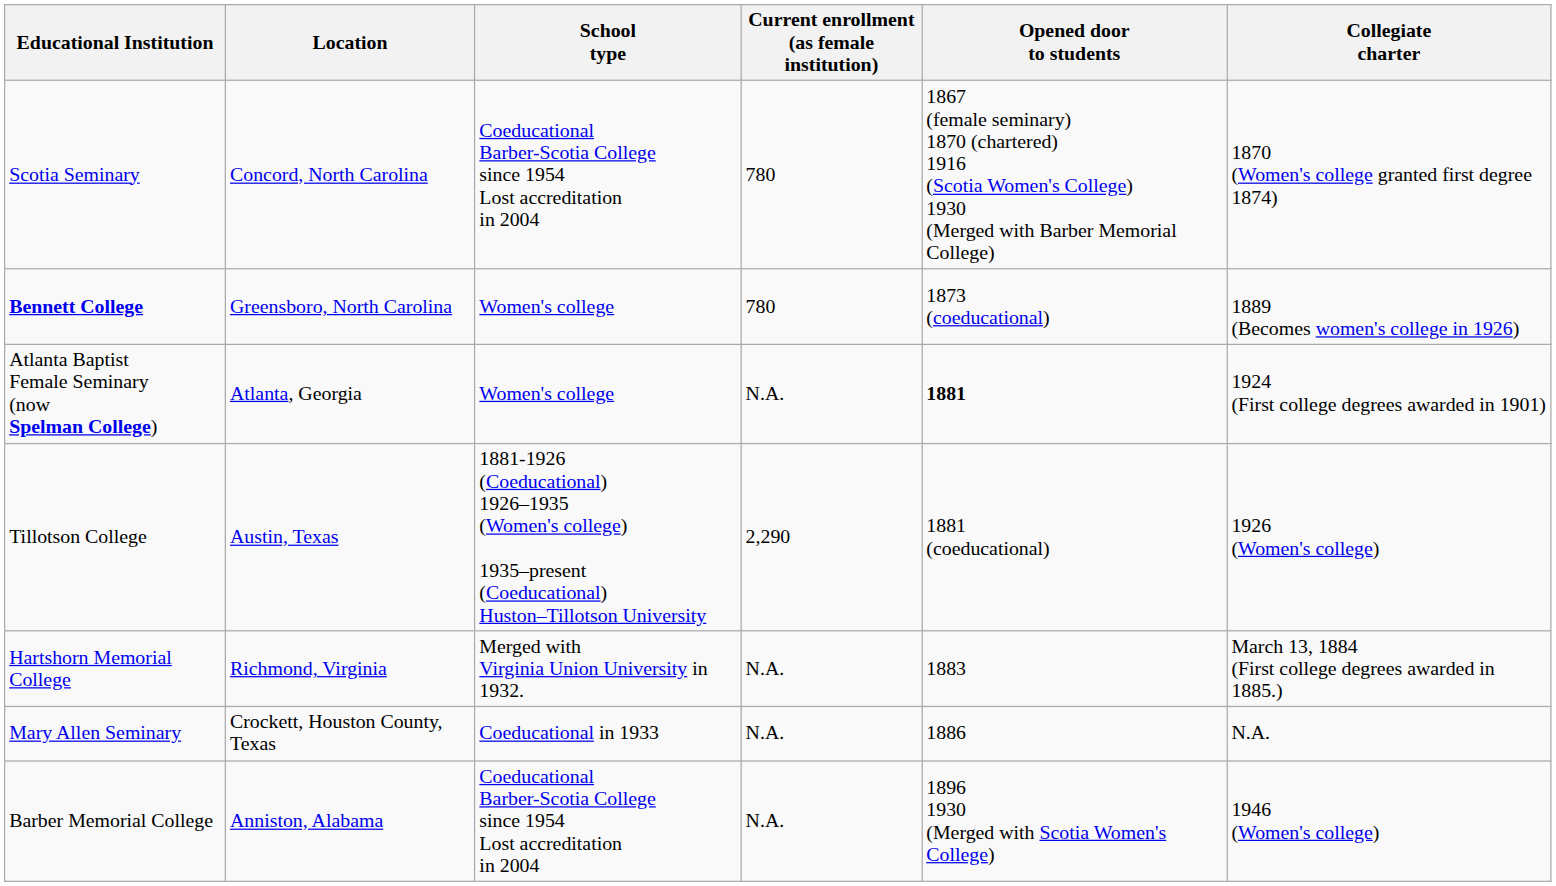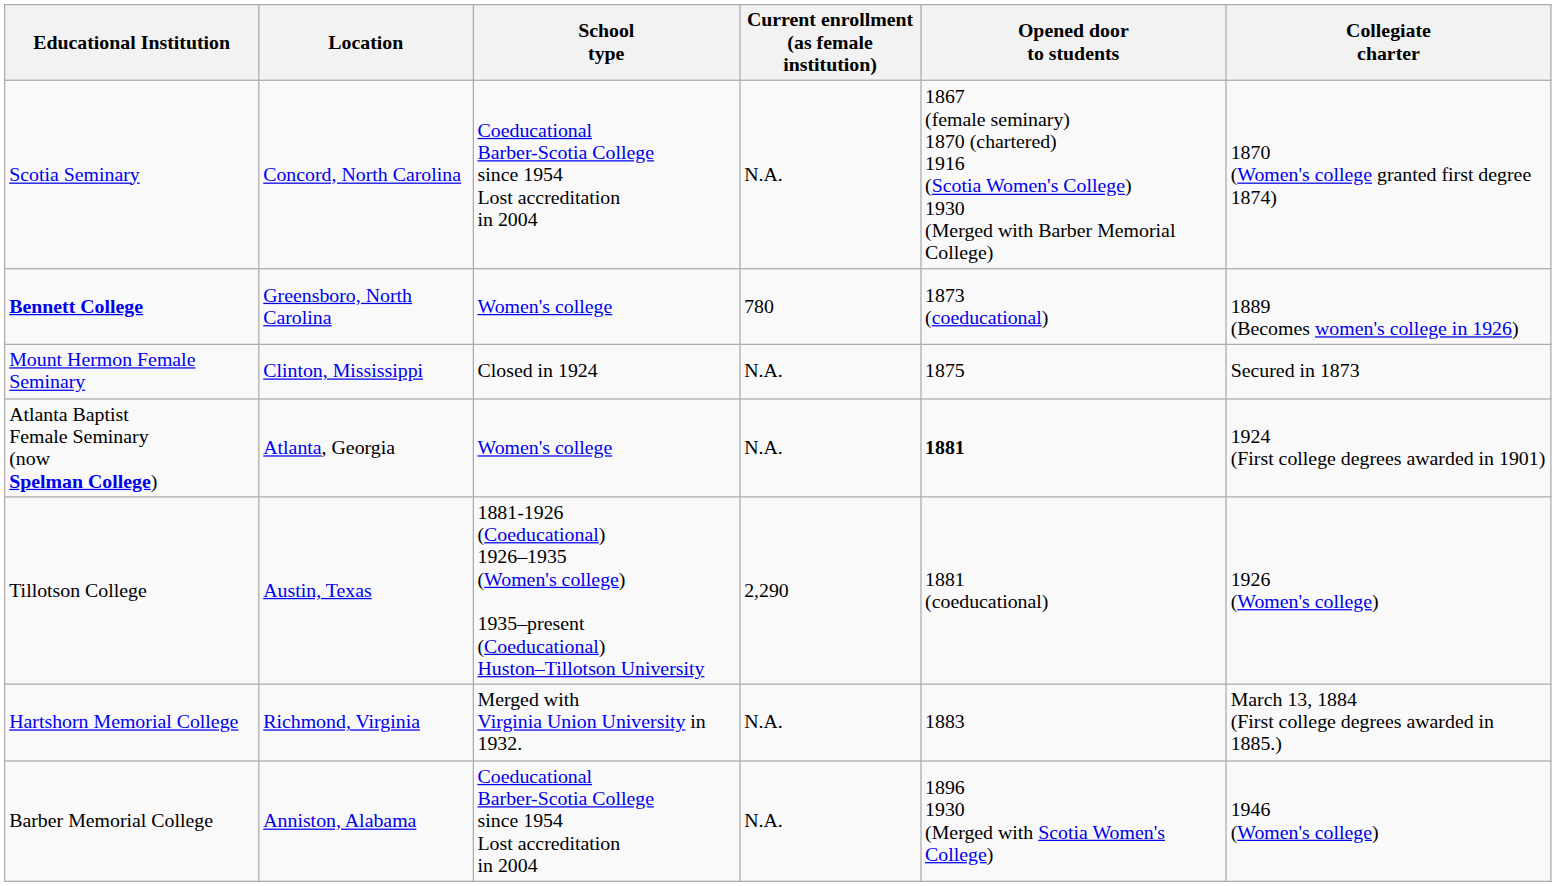Scotia Seminary | Current enrollment (as female institution): 780 -> N.A.
+ row: Mount Hermon Female Seminary | Clinton, Mississippi | Closed in 1924 | N.A. | 1875 | Secured in 1873
- row: Mary Allen Seminary | Crockett, Houston County, Texas | Coeducational in 1933 | N.A. | 1886 | N.A.
